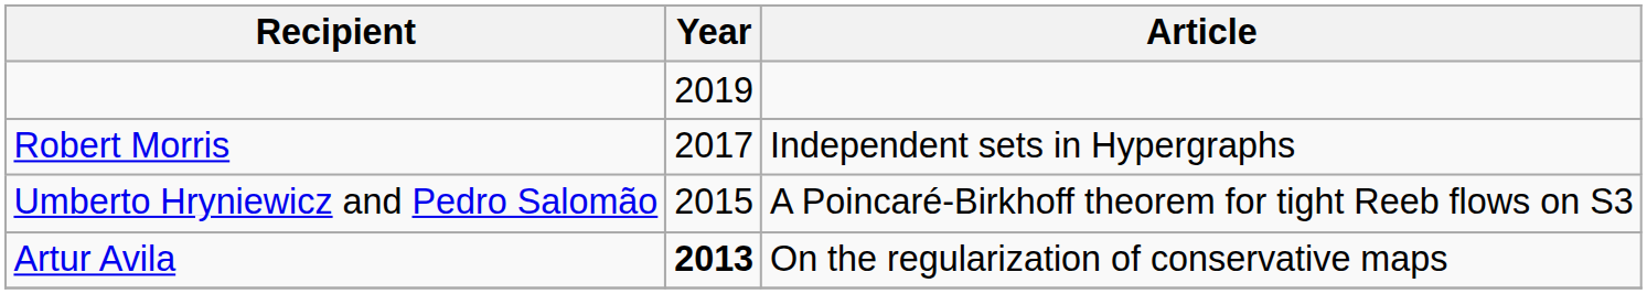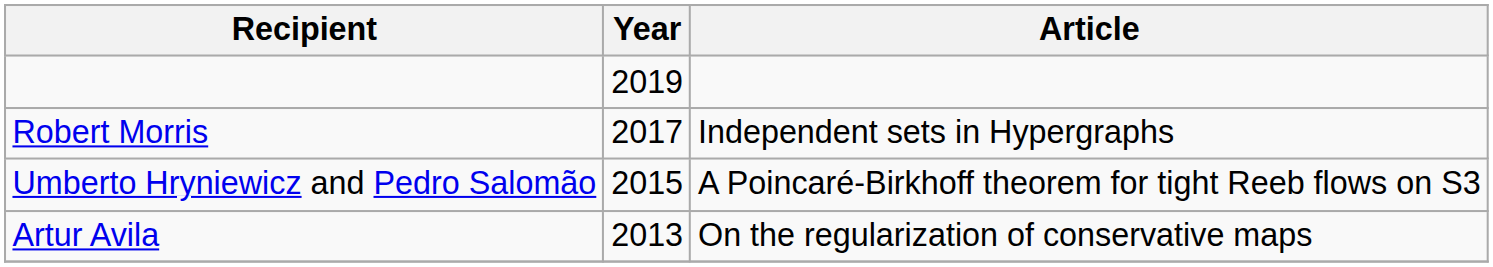Artur Avila | Year: bold -> normal
